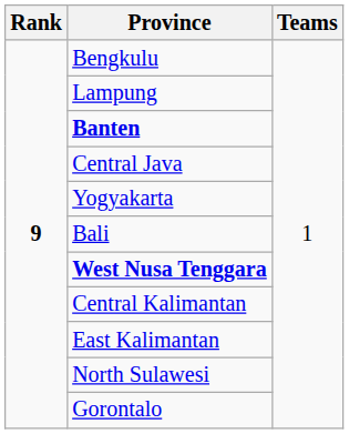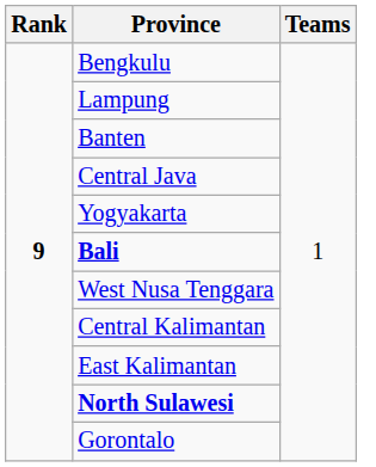Banten | Province: bold -> normal
Bali | Province: normal -> bold
West Nusa Tenggara | Province: bold -> normal
North Sulawesi | Province: normal -> bold
